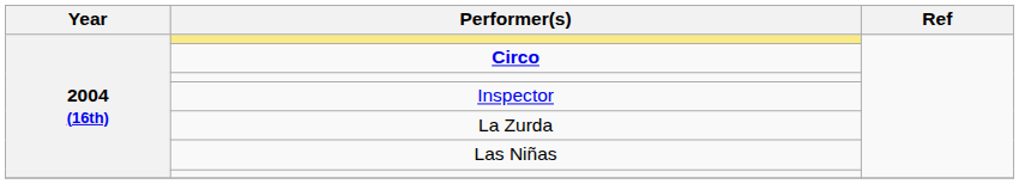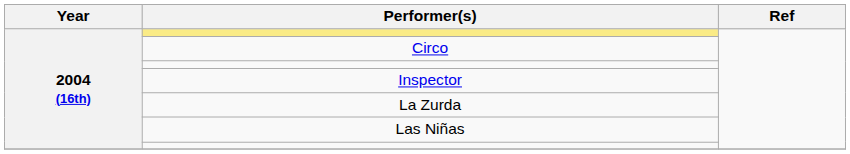Circo | Performer(s): bold -> normal
